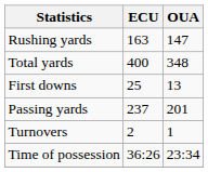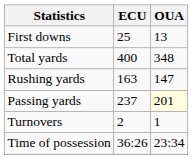rows swapped: First downs <-> Rushing yards
Passing yards | OUA: no background -> lightyellow background
